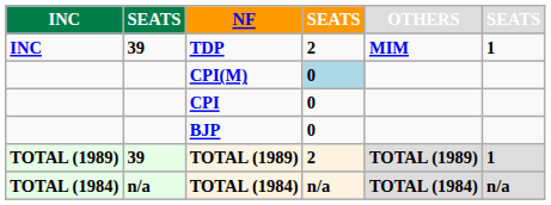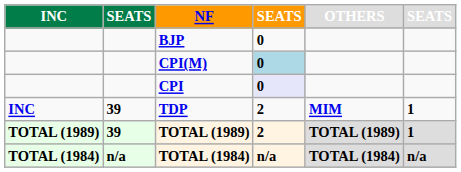rows swapped: TDP <-> BJP
CPI | column 4: no background -> lavender background
